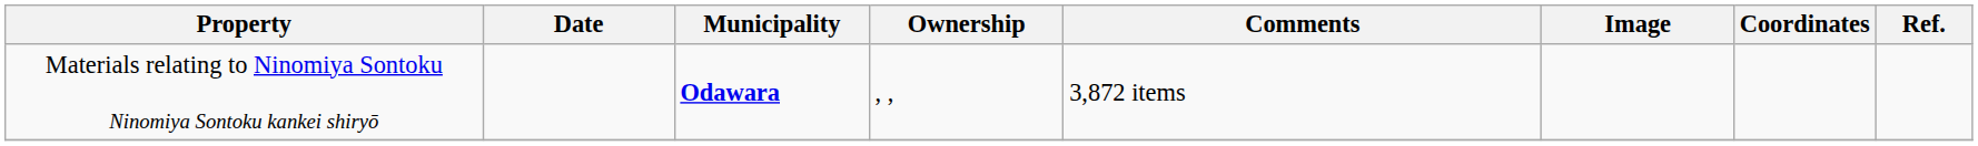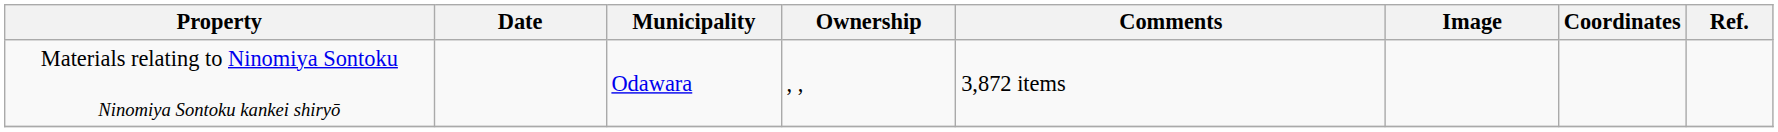row 2 | Municipality: bold -> normal
